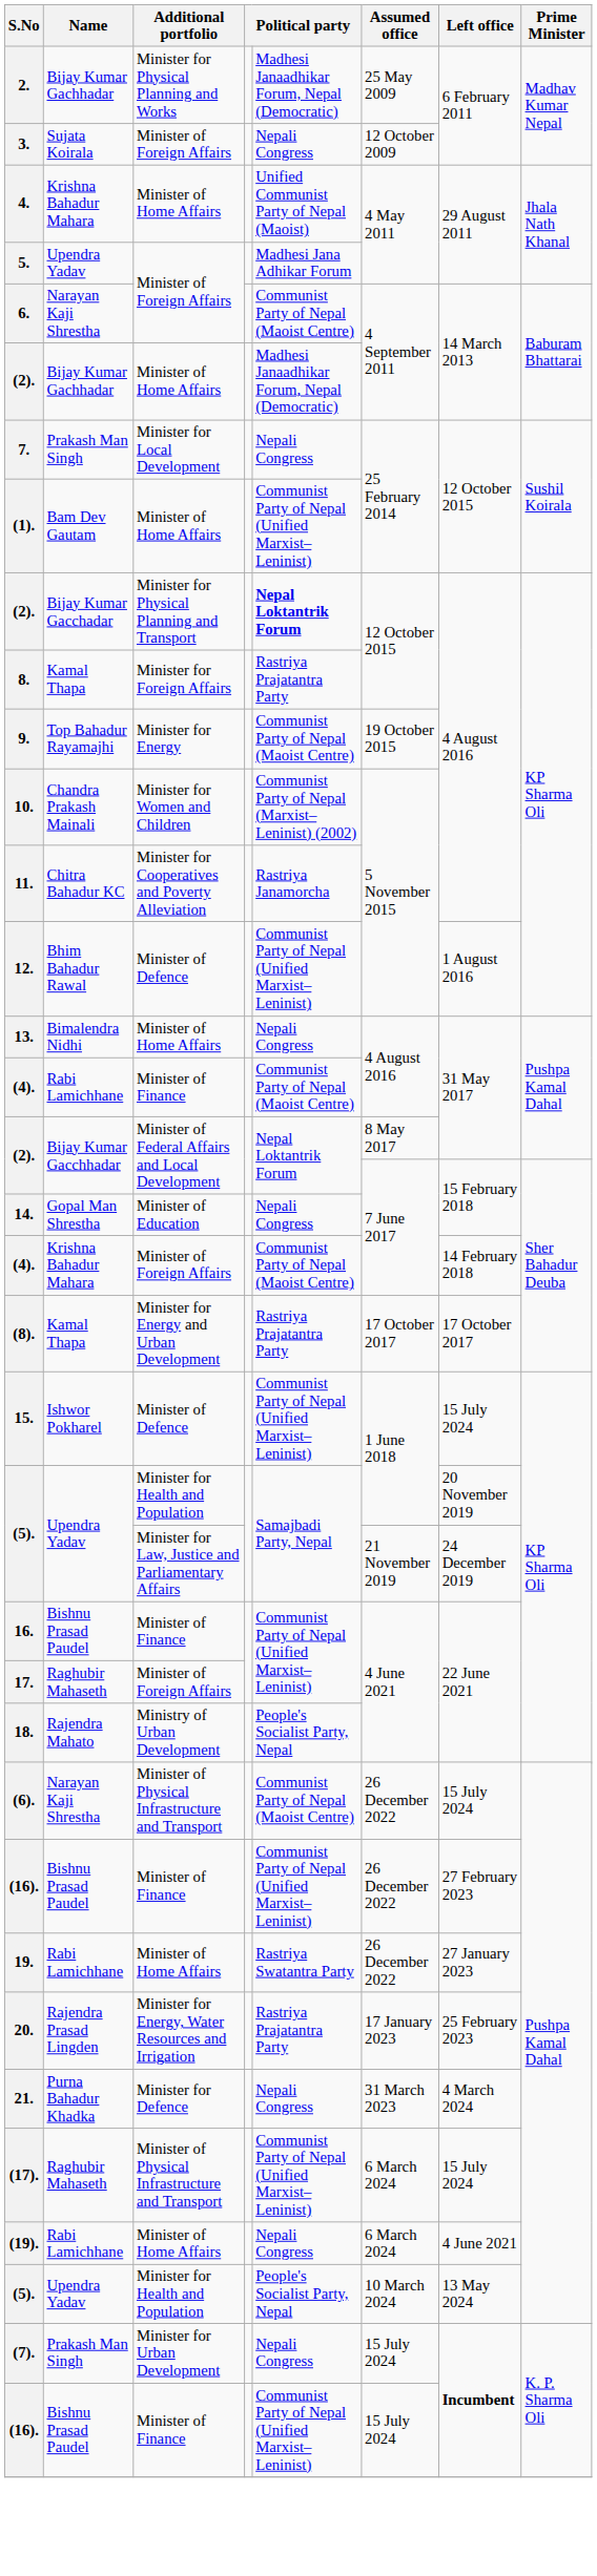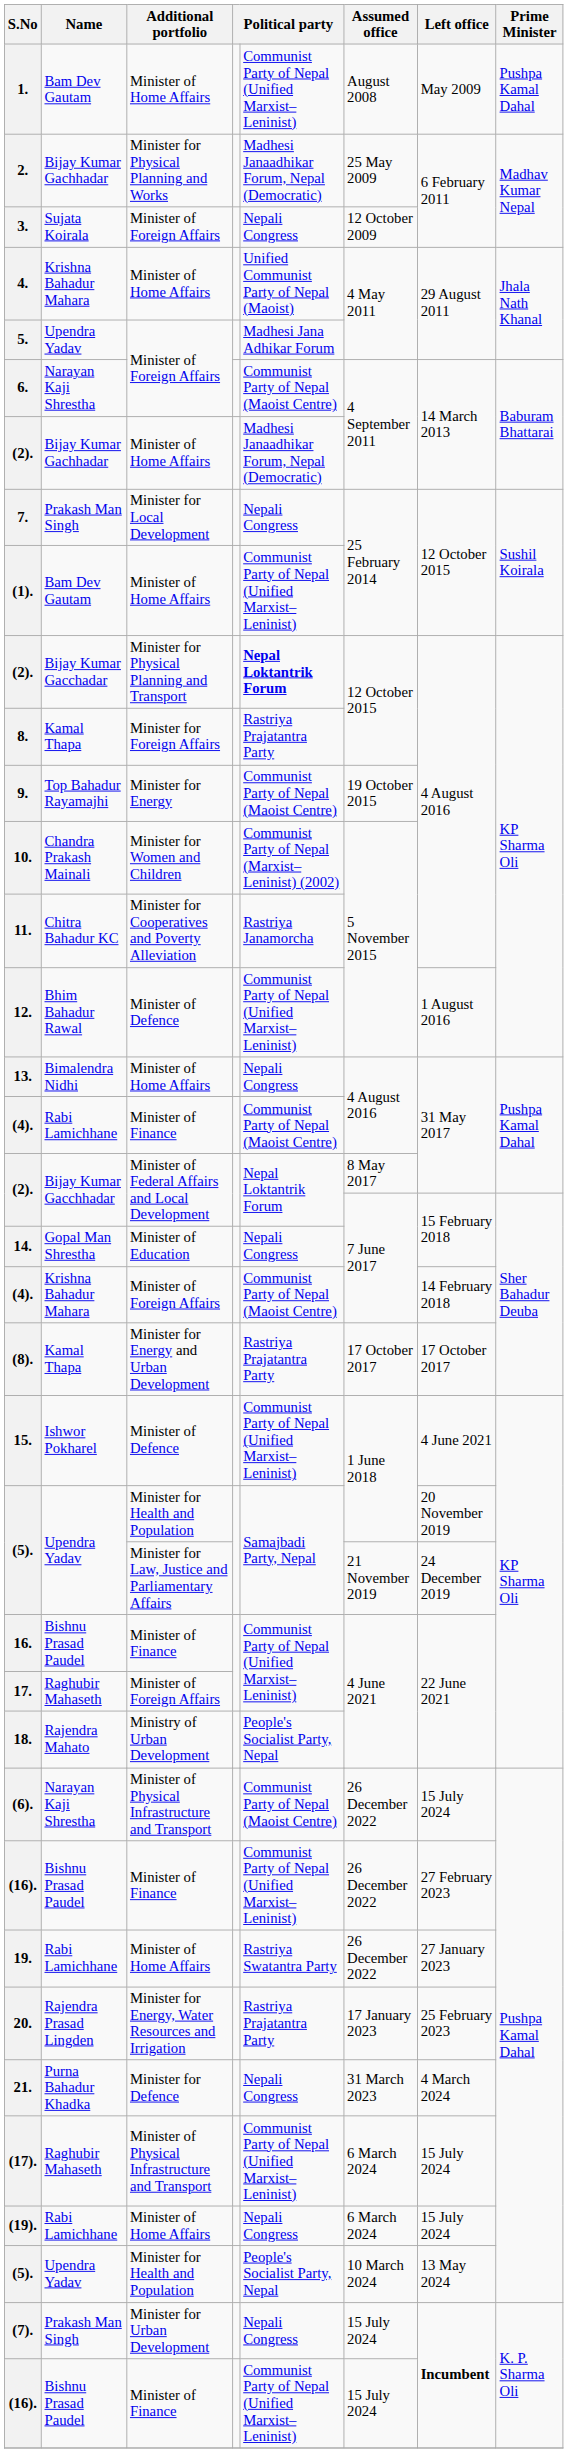+ row: 1. | Bam Dev Gautam | Minister of Home Affairs | Communist Party of Nepal (Unified Marxist–Leninist) | August 2008 | May 2009 | Pushpa Kamal Dahal
15. | Left office: 15 July 2024 -> 4 June 2021
(19). | Left office: 4 June 2021 -> 15 July 2024
